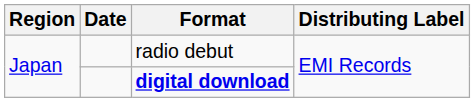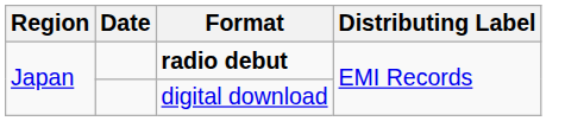radio debut | Format: normal -> bold
digital download | Format: bold -> normal
